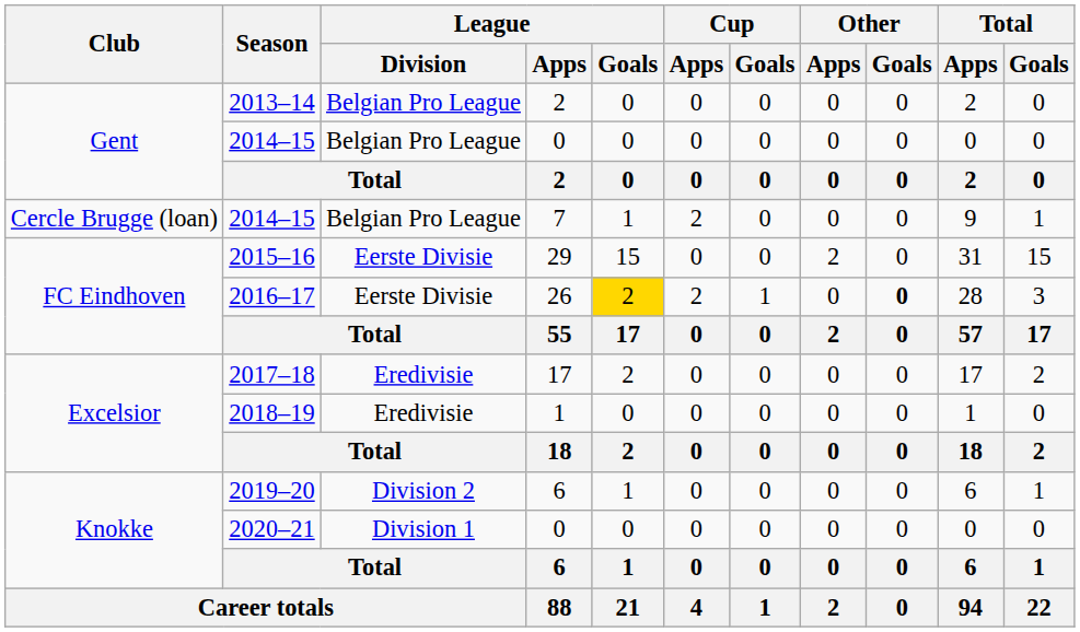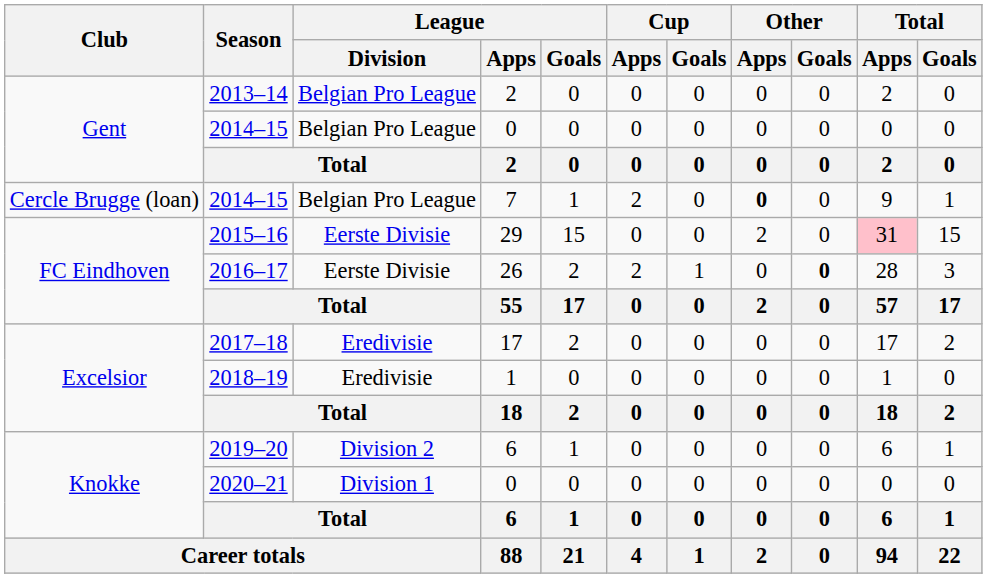2014–15 / 7 | Other / Apps: normal -> bold
2015–16 | Total / Apps: no background -> pink background
2016–17 | League / Goals: gold background -> no background
